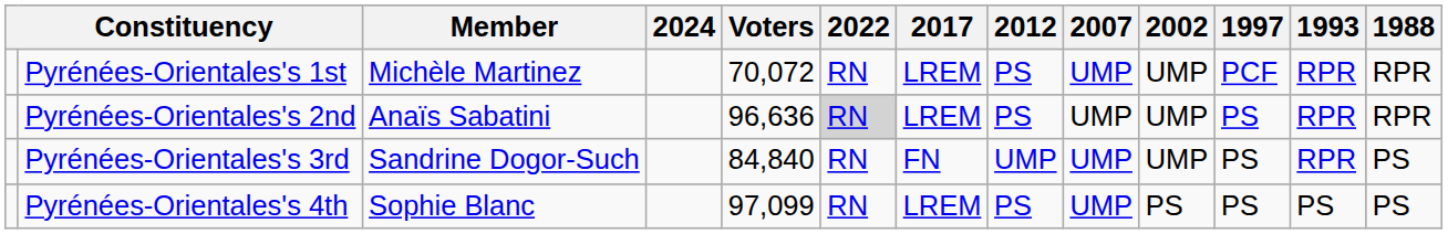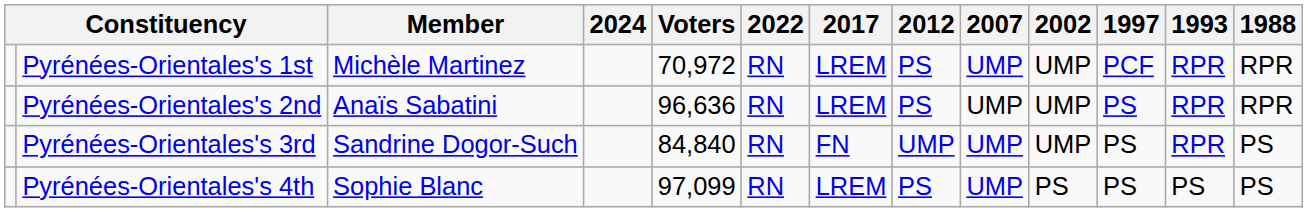Pyrénées-Orientales's 1st | Voters: 70,072 -> 70,972
Pyrénées-Orientales's 2nd | 2022: lightgrey background -> no background
